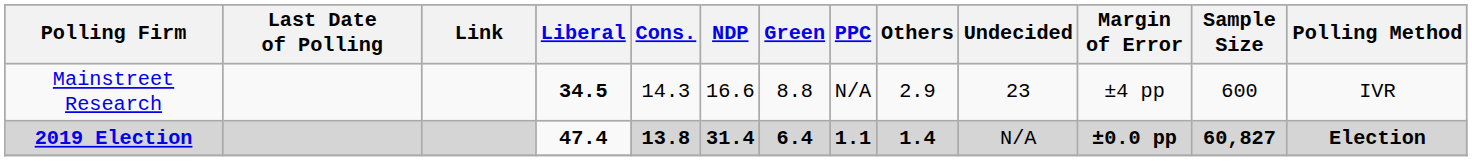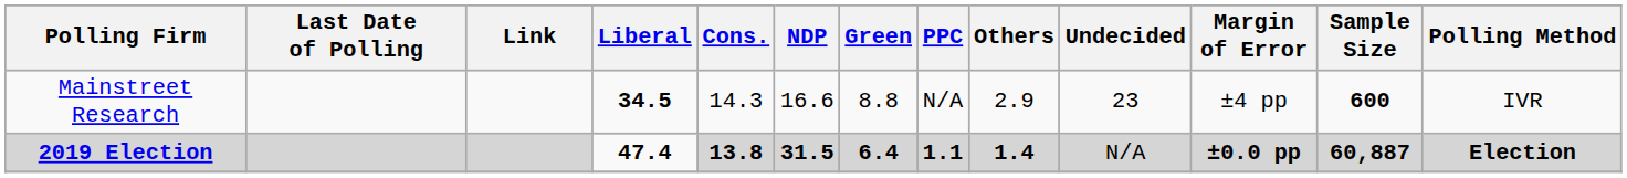Mainstreet Research | Sample Size: normal -> bold
2019 Election | NDP: 31.4 -> 31.5
2019 Election | Sample Size: 60,827 -> 60,887
